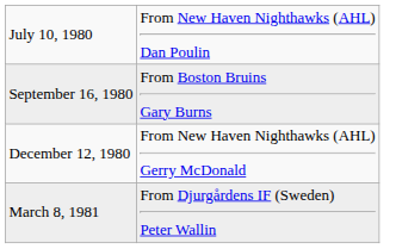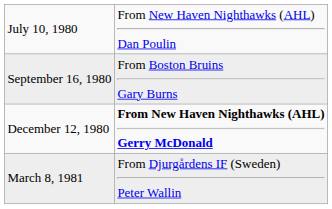December 12, 1980 | column 2: normal -> bold
